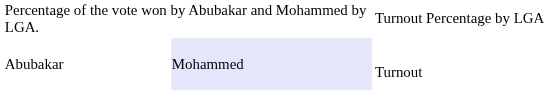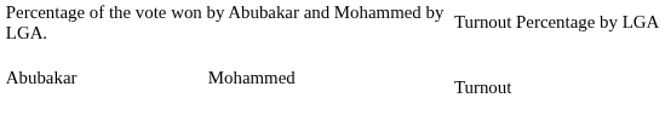Abubakar | column 2: lavender background -> no background
